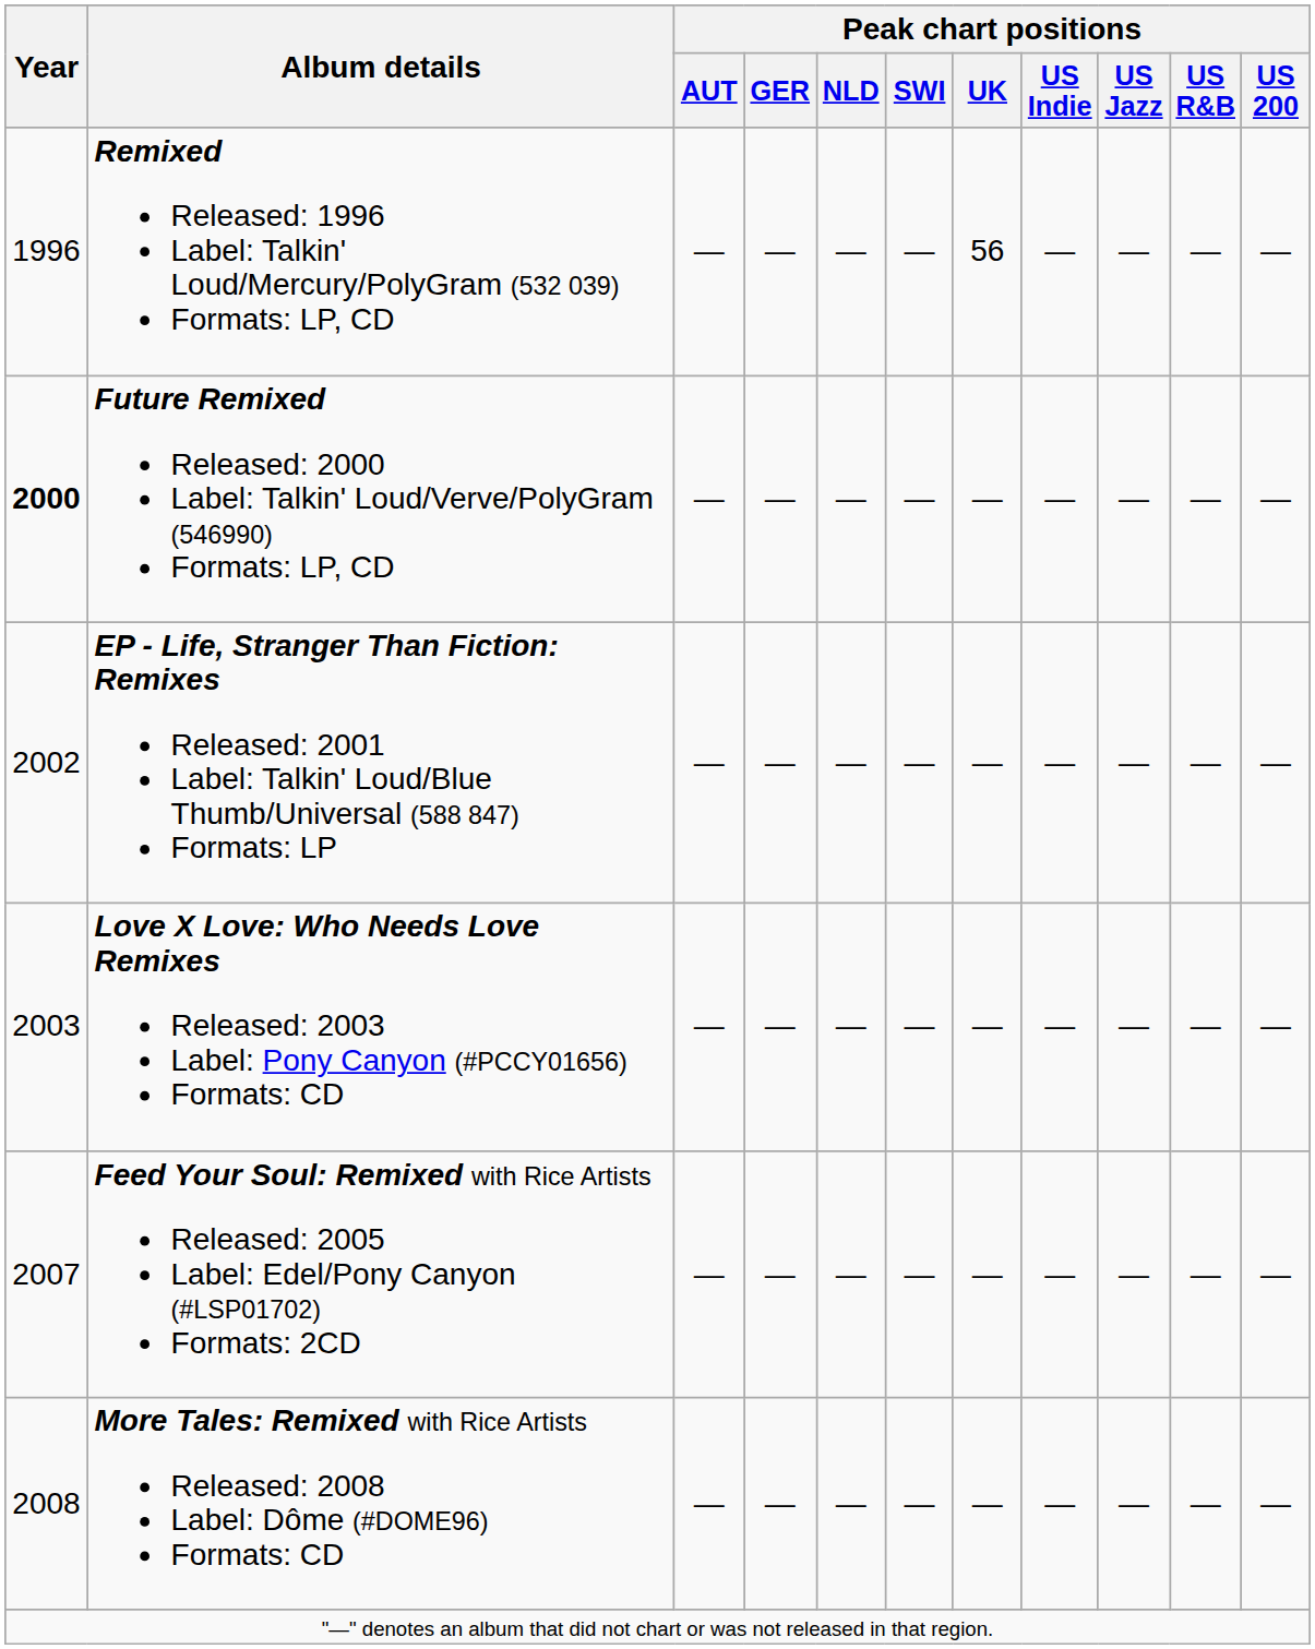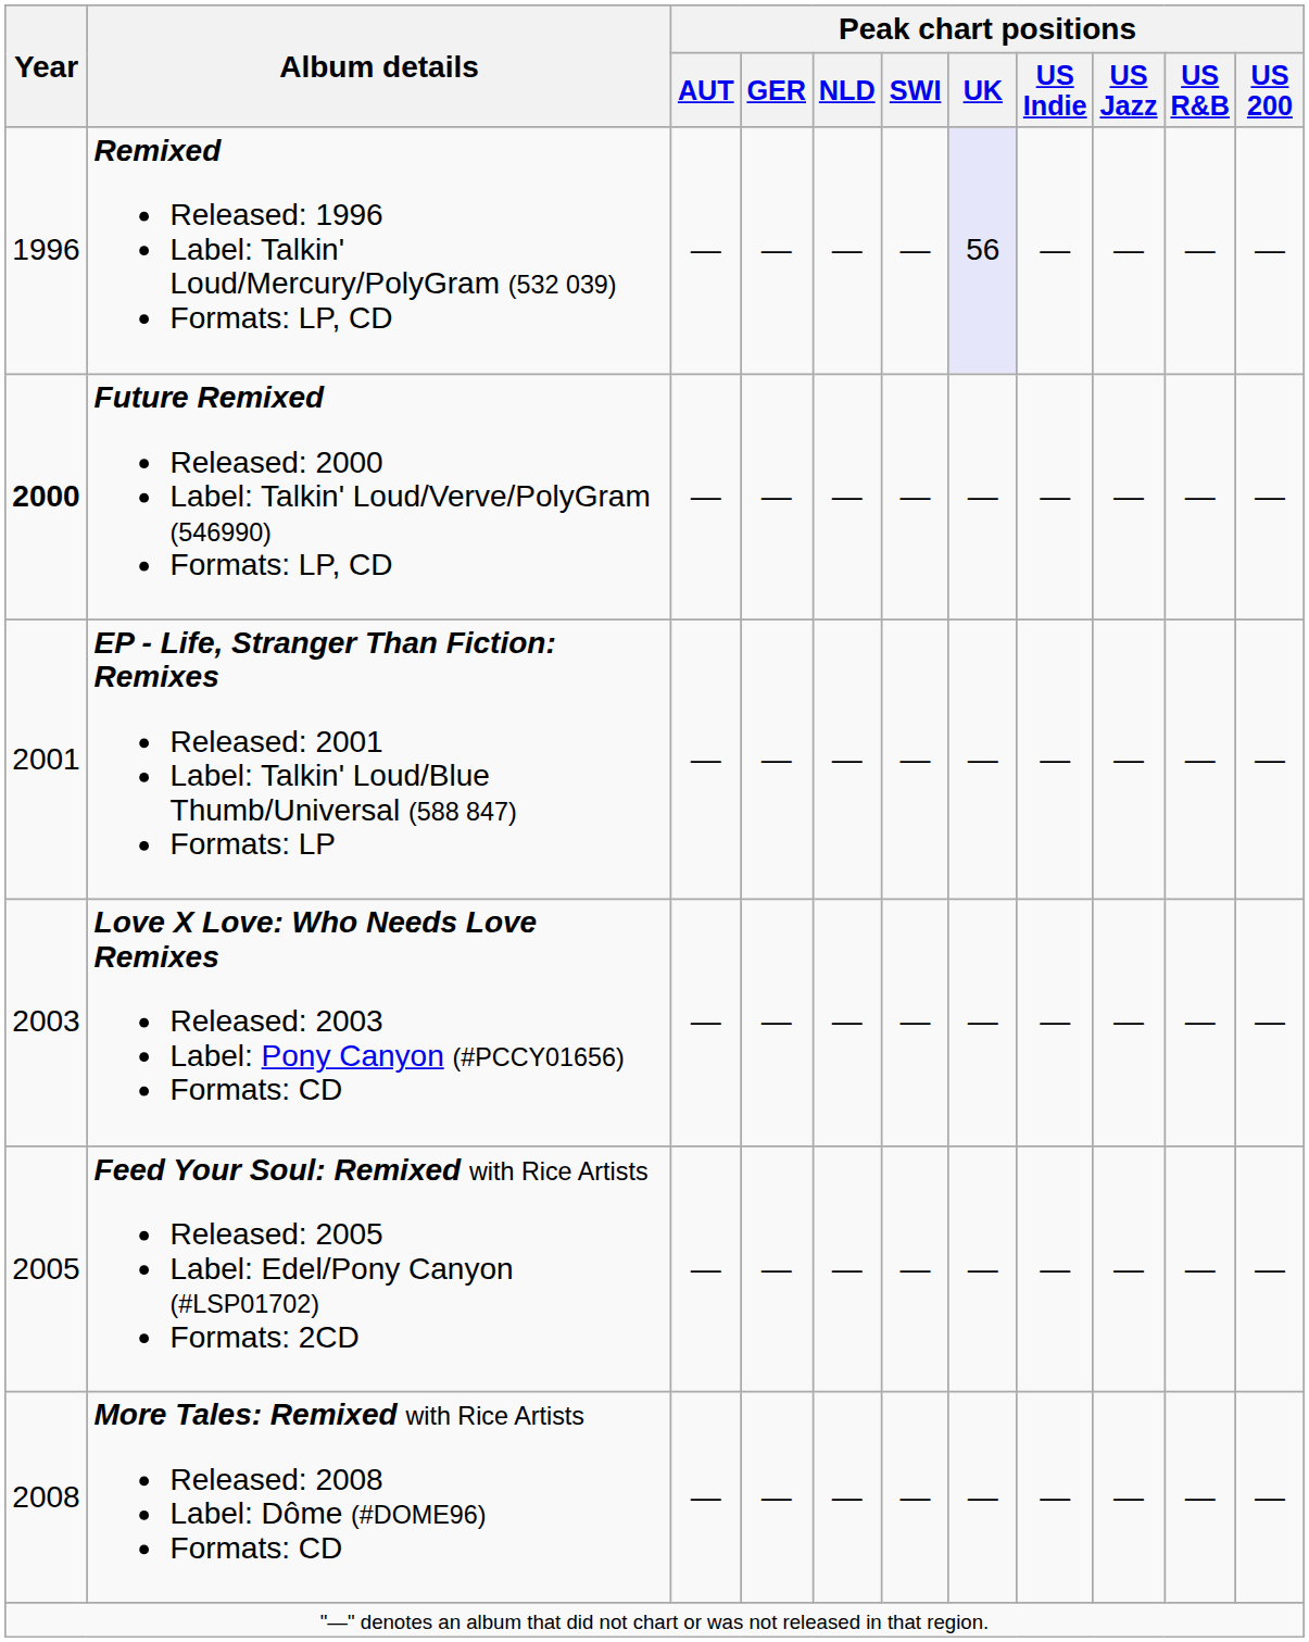row 3 | Peak chart positions / UK: no background -> lavender background
row 5 | Year: 2002 -> 2001
row 7 | Year: 2007 -> 2005
